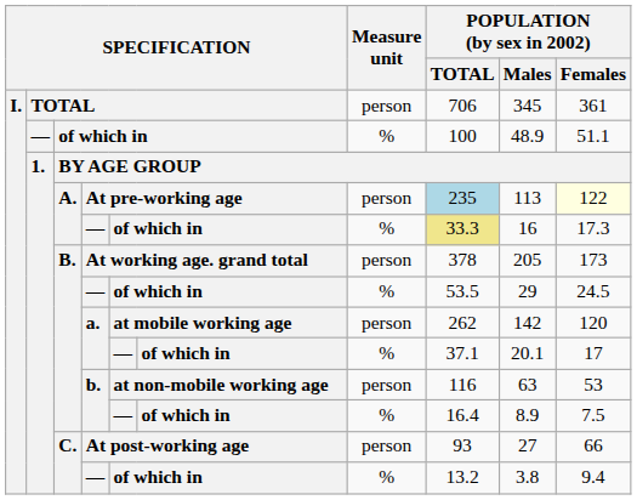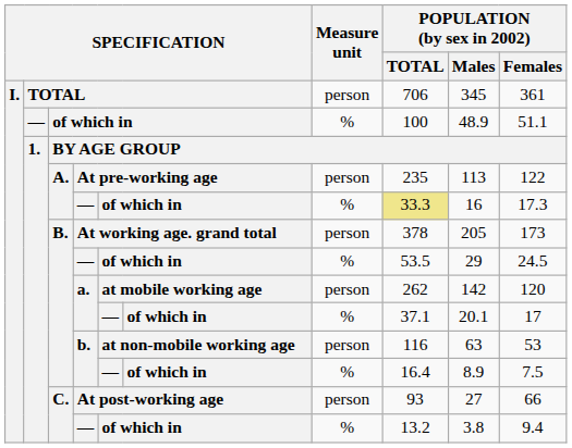At pre-working age | POPULATION (by sex in 2002) / TOTAL: lightblue background -> no background
At pre-working age | POPULATION (by sex in 2002) / Females: lightyellow background -> no background
